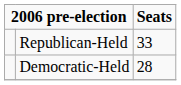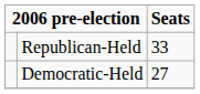Democratic-Held | column 3: 28 -> 27
